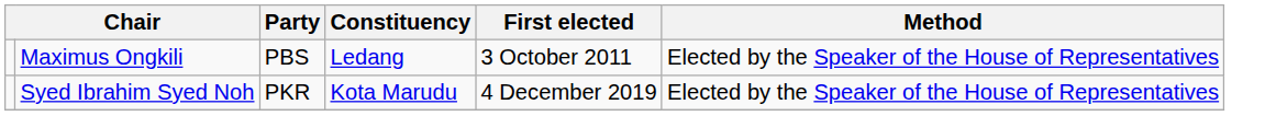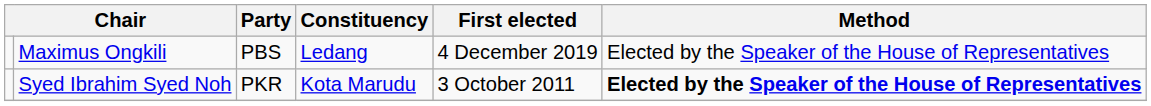Maximus Ongkili | First elected: 3 October 2011 -> 4 December 2019
Syed Ibrahim Syed Noh | First elected: 4 December 2019 -> 3 October 2011
Syed Ibrahim Syed Noh | Method: normal -> bold
